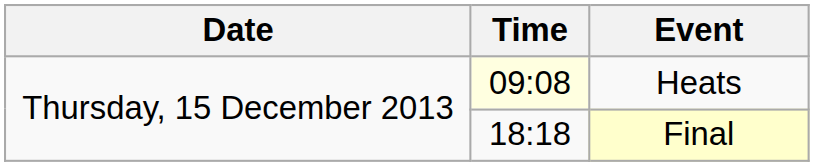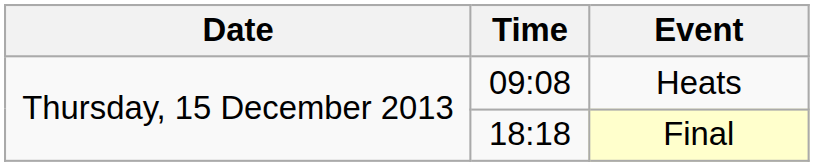Heats | Time: lightyellow background -> no background
